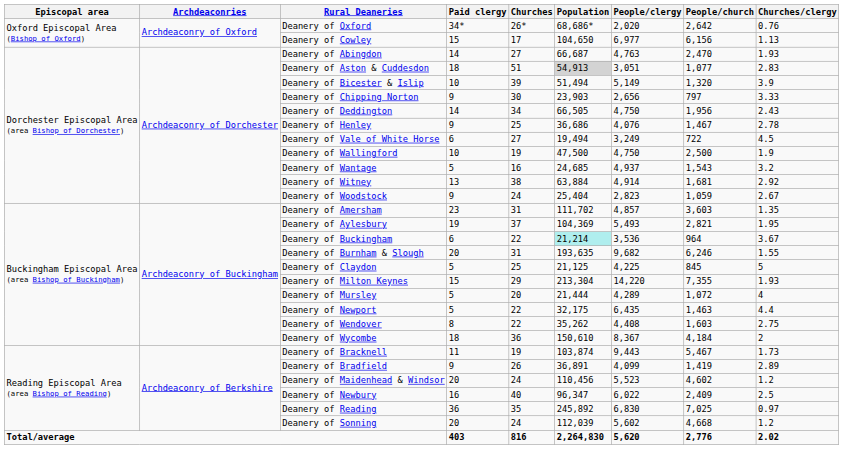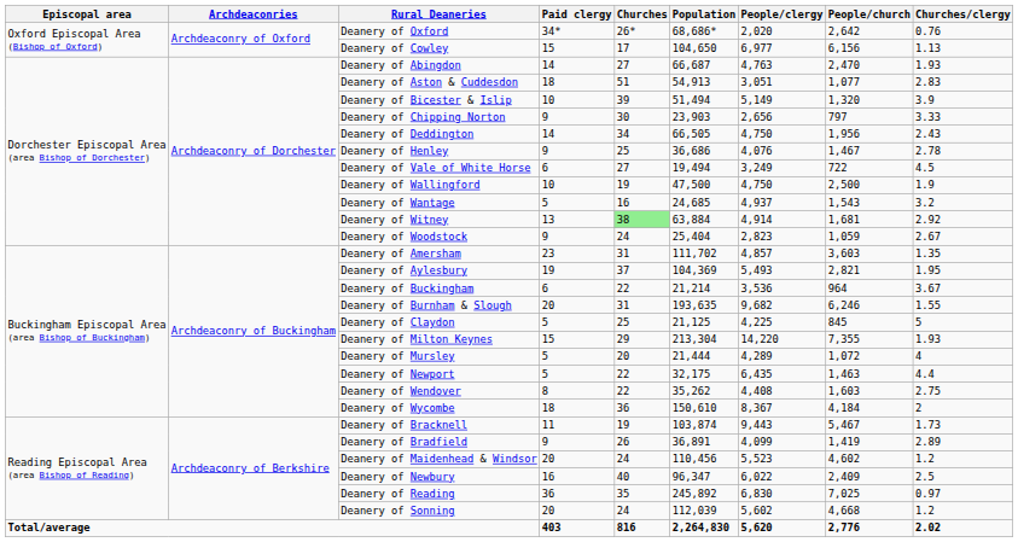Deanery of Aston & Cuddesdon | Population: lightgrey background -> no background
Deanery of Witney | Churches: no background -> lightgreen background
Deanery of Buckingham | Population: paleturquoise background -> no background
